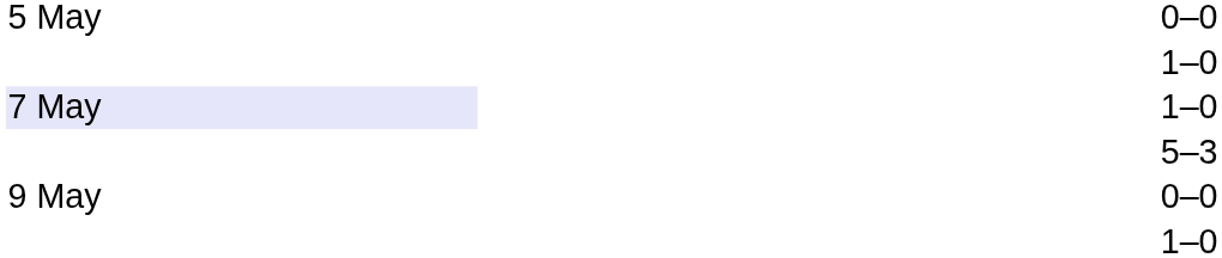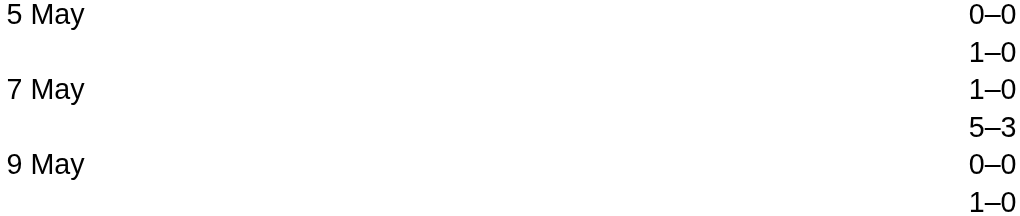7 May | column 1: lavender background -> no background
